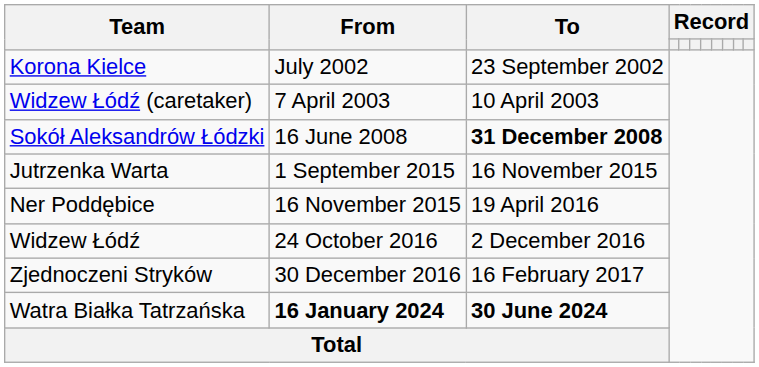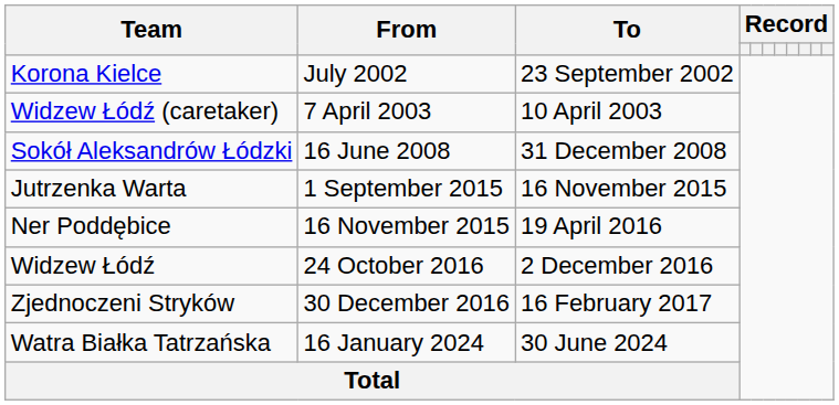Sokół Aleksandrów Łódzki | To: bold -> normal
Watra Białka Tatrzańska | From: bold -> normal
Watra Białka Tatrzańska | To: bold -> normal
